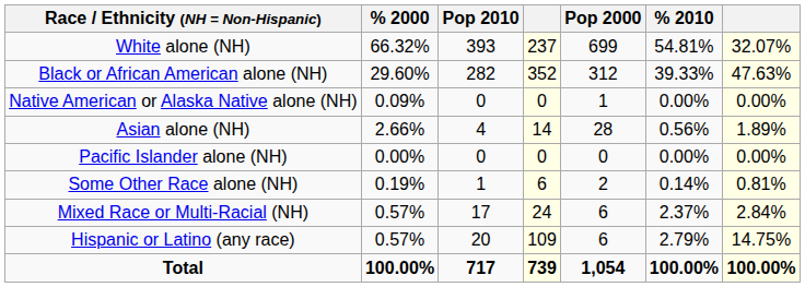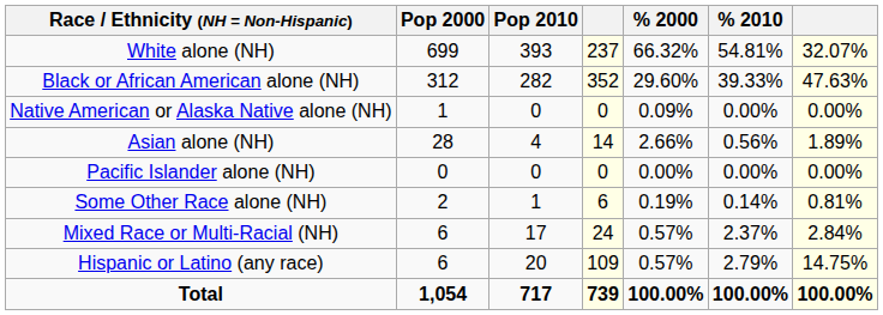columns swapped: Pop 2000 <-> % 2000
